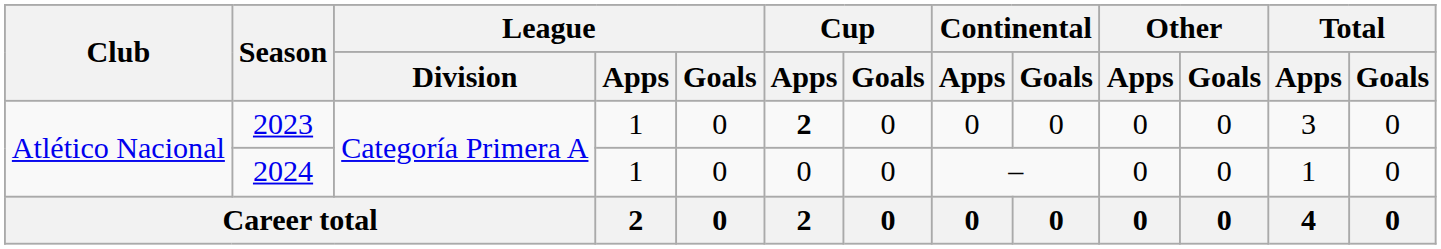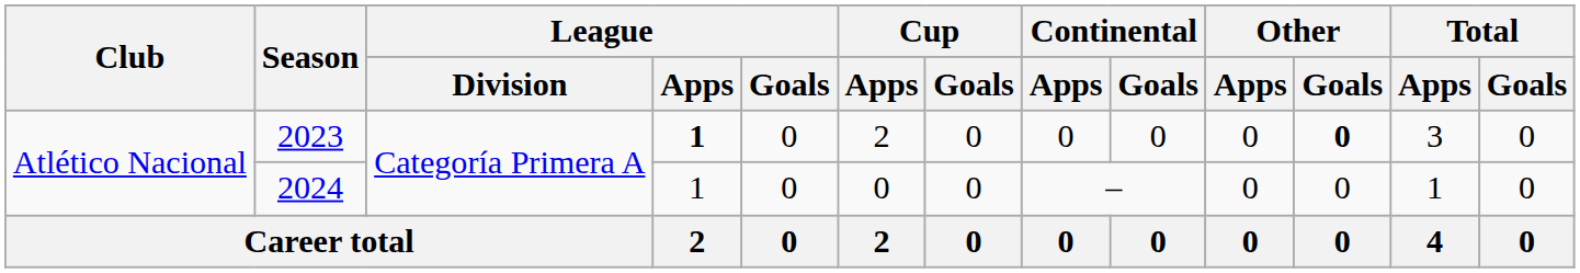2023 | League / Apps: normal -> bold
2023 | Cup / Apps: bold -> normal
2023 | Other / Goals: normal -> bold
